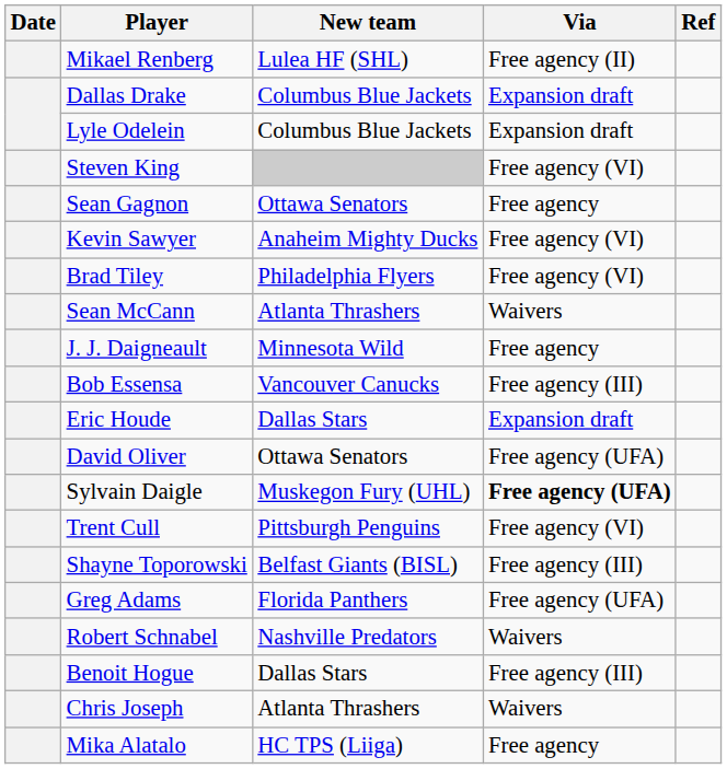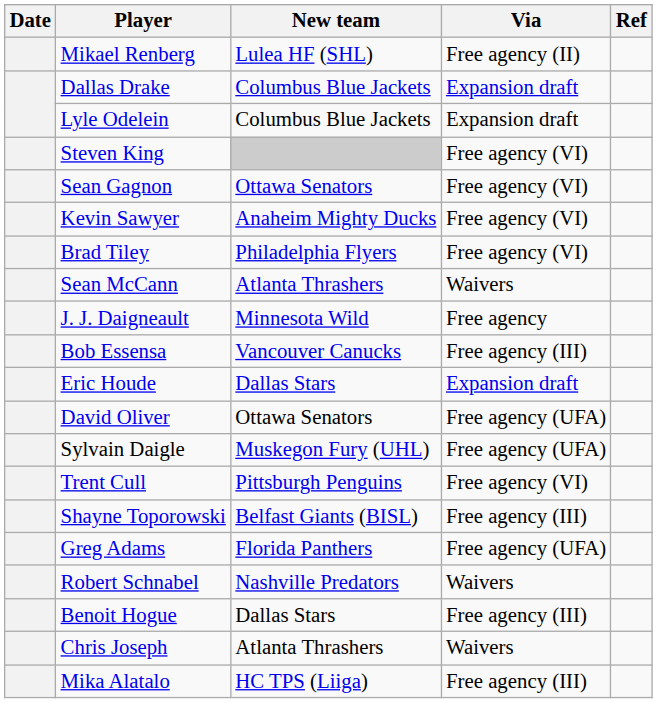Sean Gagnon | Via: Free agency -> Free agency (VI)
Sylvain Daigle | Via: bold -> normal
Mika Alatalo | Via: Free agency -> Free agency (III)
